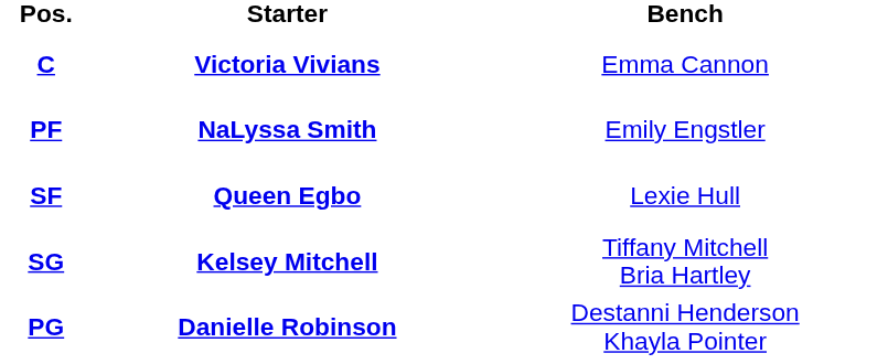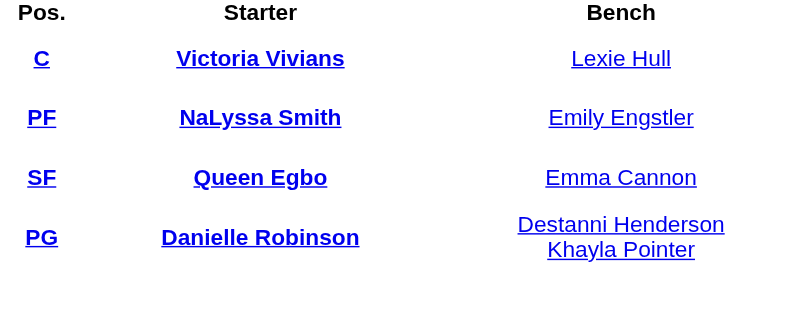C | Bench: Emma Cannon -> Lexie Hull
SF | Bench: Lexie Hull -> Emma Cannon
- row: SG | Kelsey Mitchell | Tiffany Mitchell Bria Hartley
